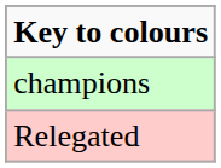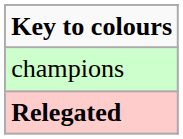row 3 | column 1: normal -> bold
